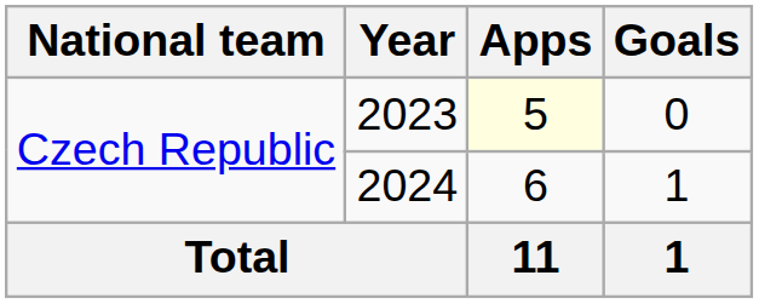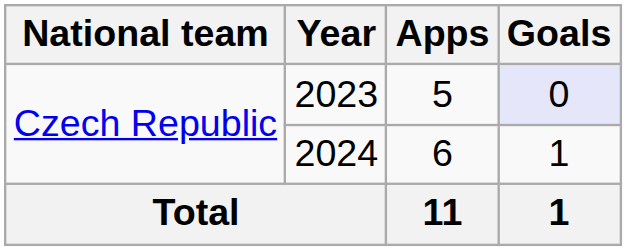2023 | Apps: lightyellow background -> no background
2023 | Goals: no background -> lavender background
